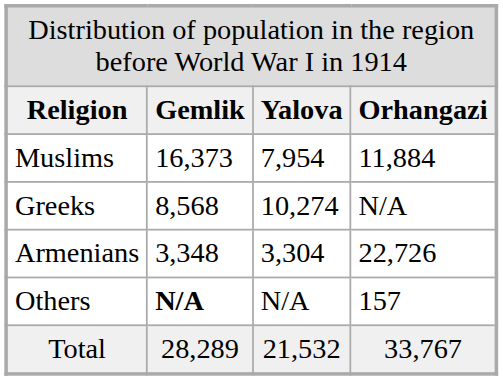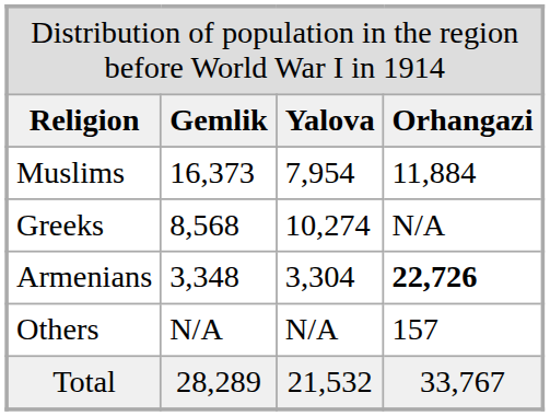Armenians | column 4: normal -> bold
Others | column 2: bold -> normal
